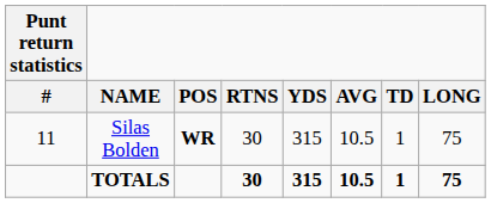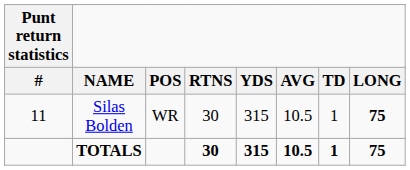Silas Bolden | POS: bold -> normal
Silas Bolden | LONG: normal -> bold
